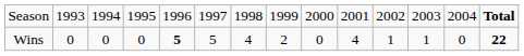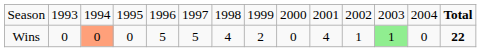Wins | column 3: no background -> lightsalmon background
Wins | column 5: bold -> normal
Wins | column 12: no background -> lightgreen background
